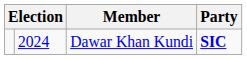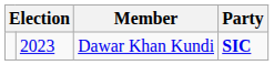Dawar Khan Kundi | column 2: 2024 -> 2023
